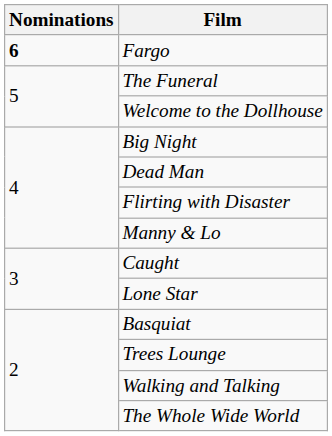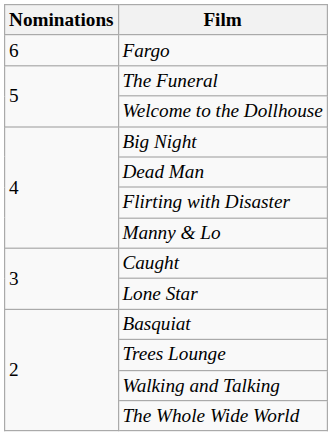Fargo | Nominations: bold -> normal
